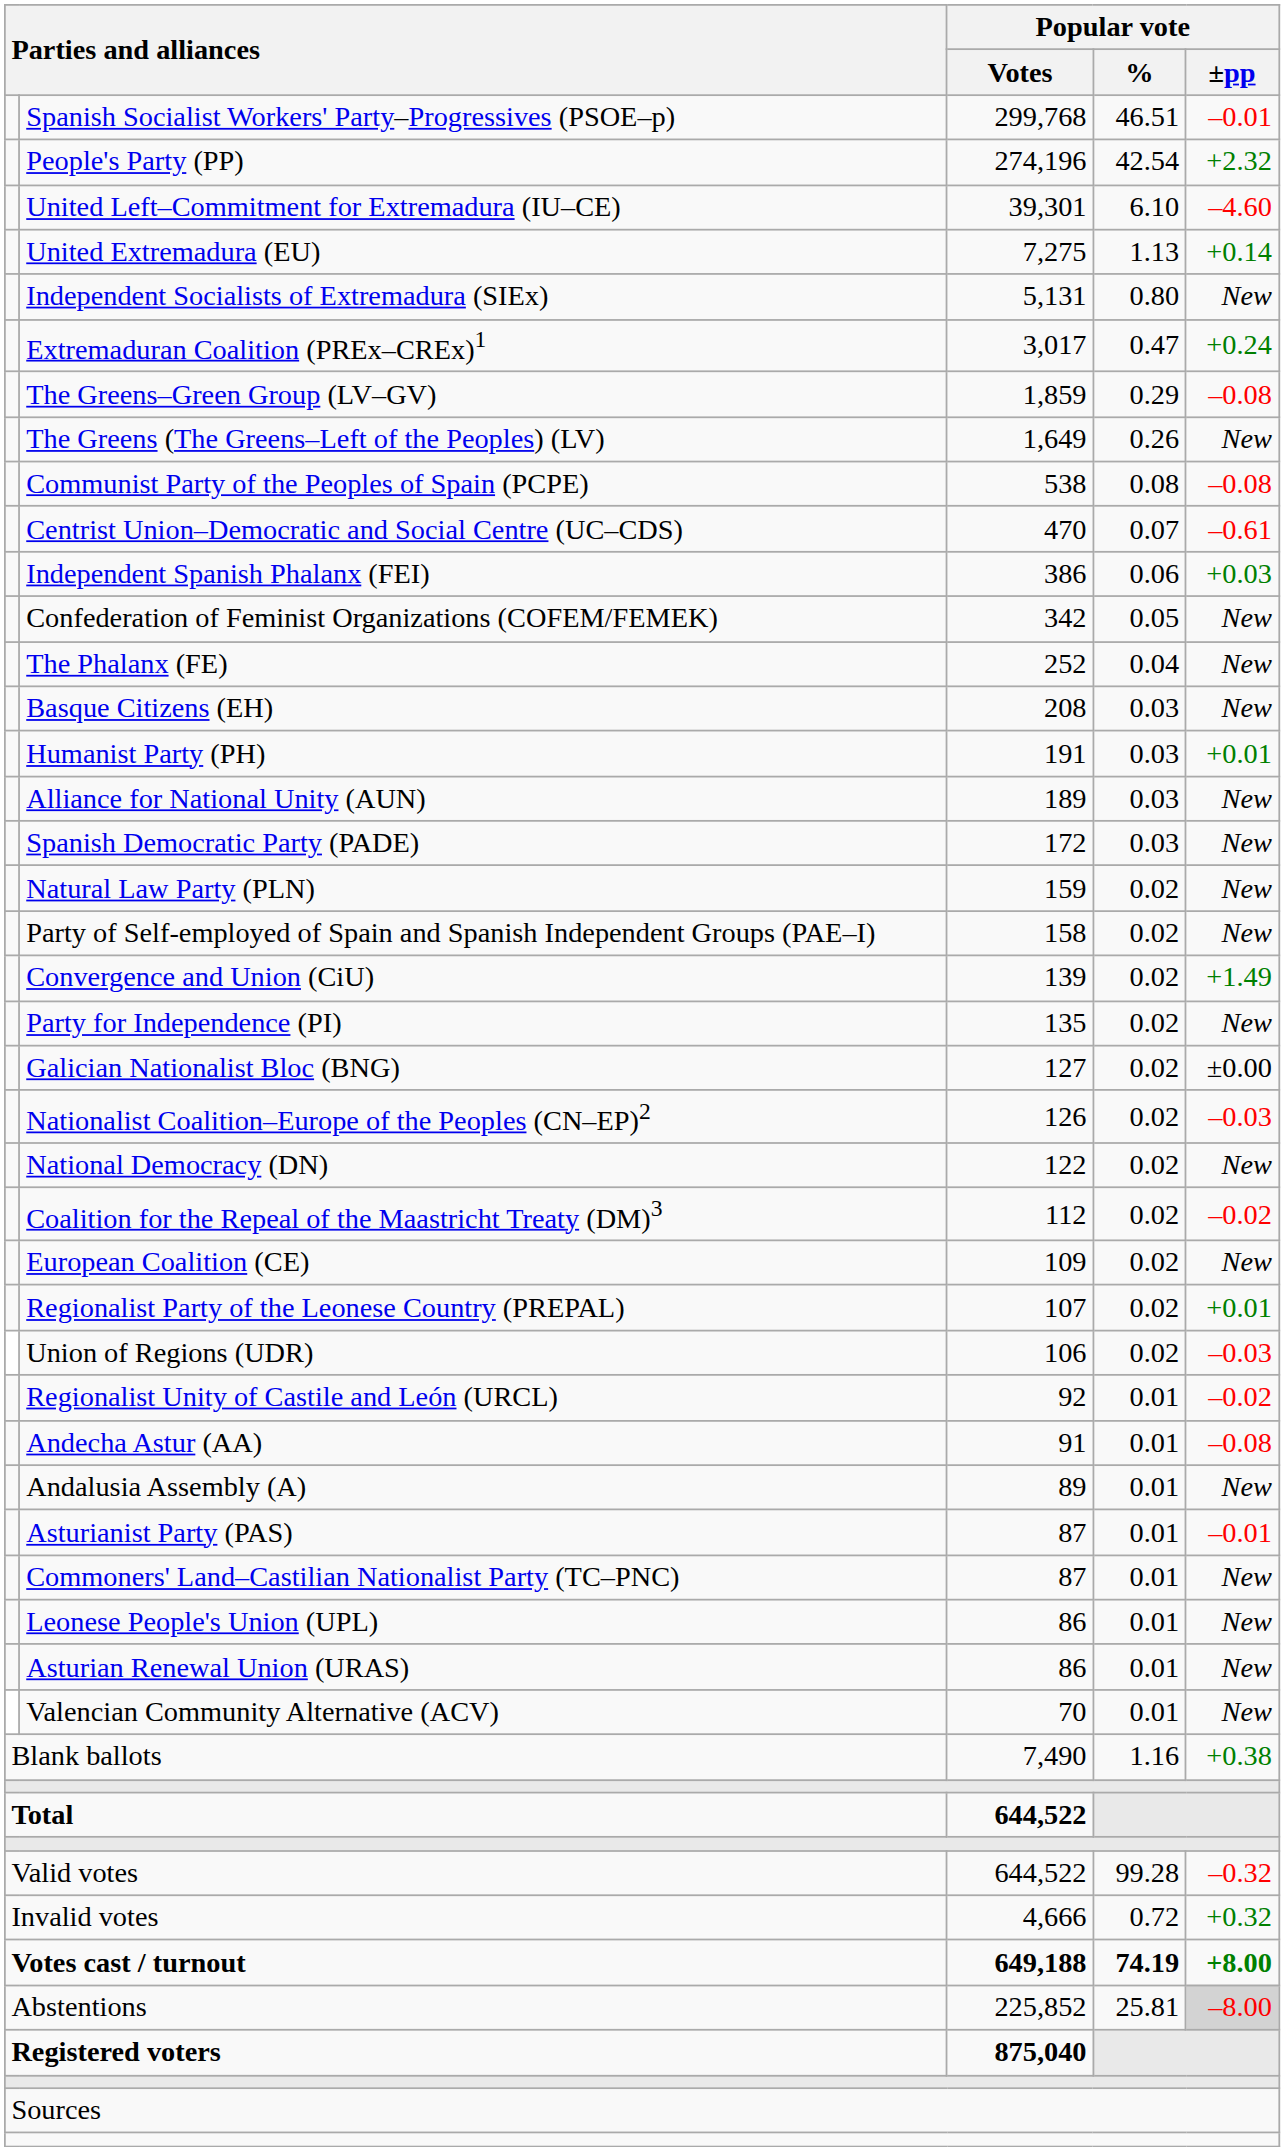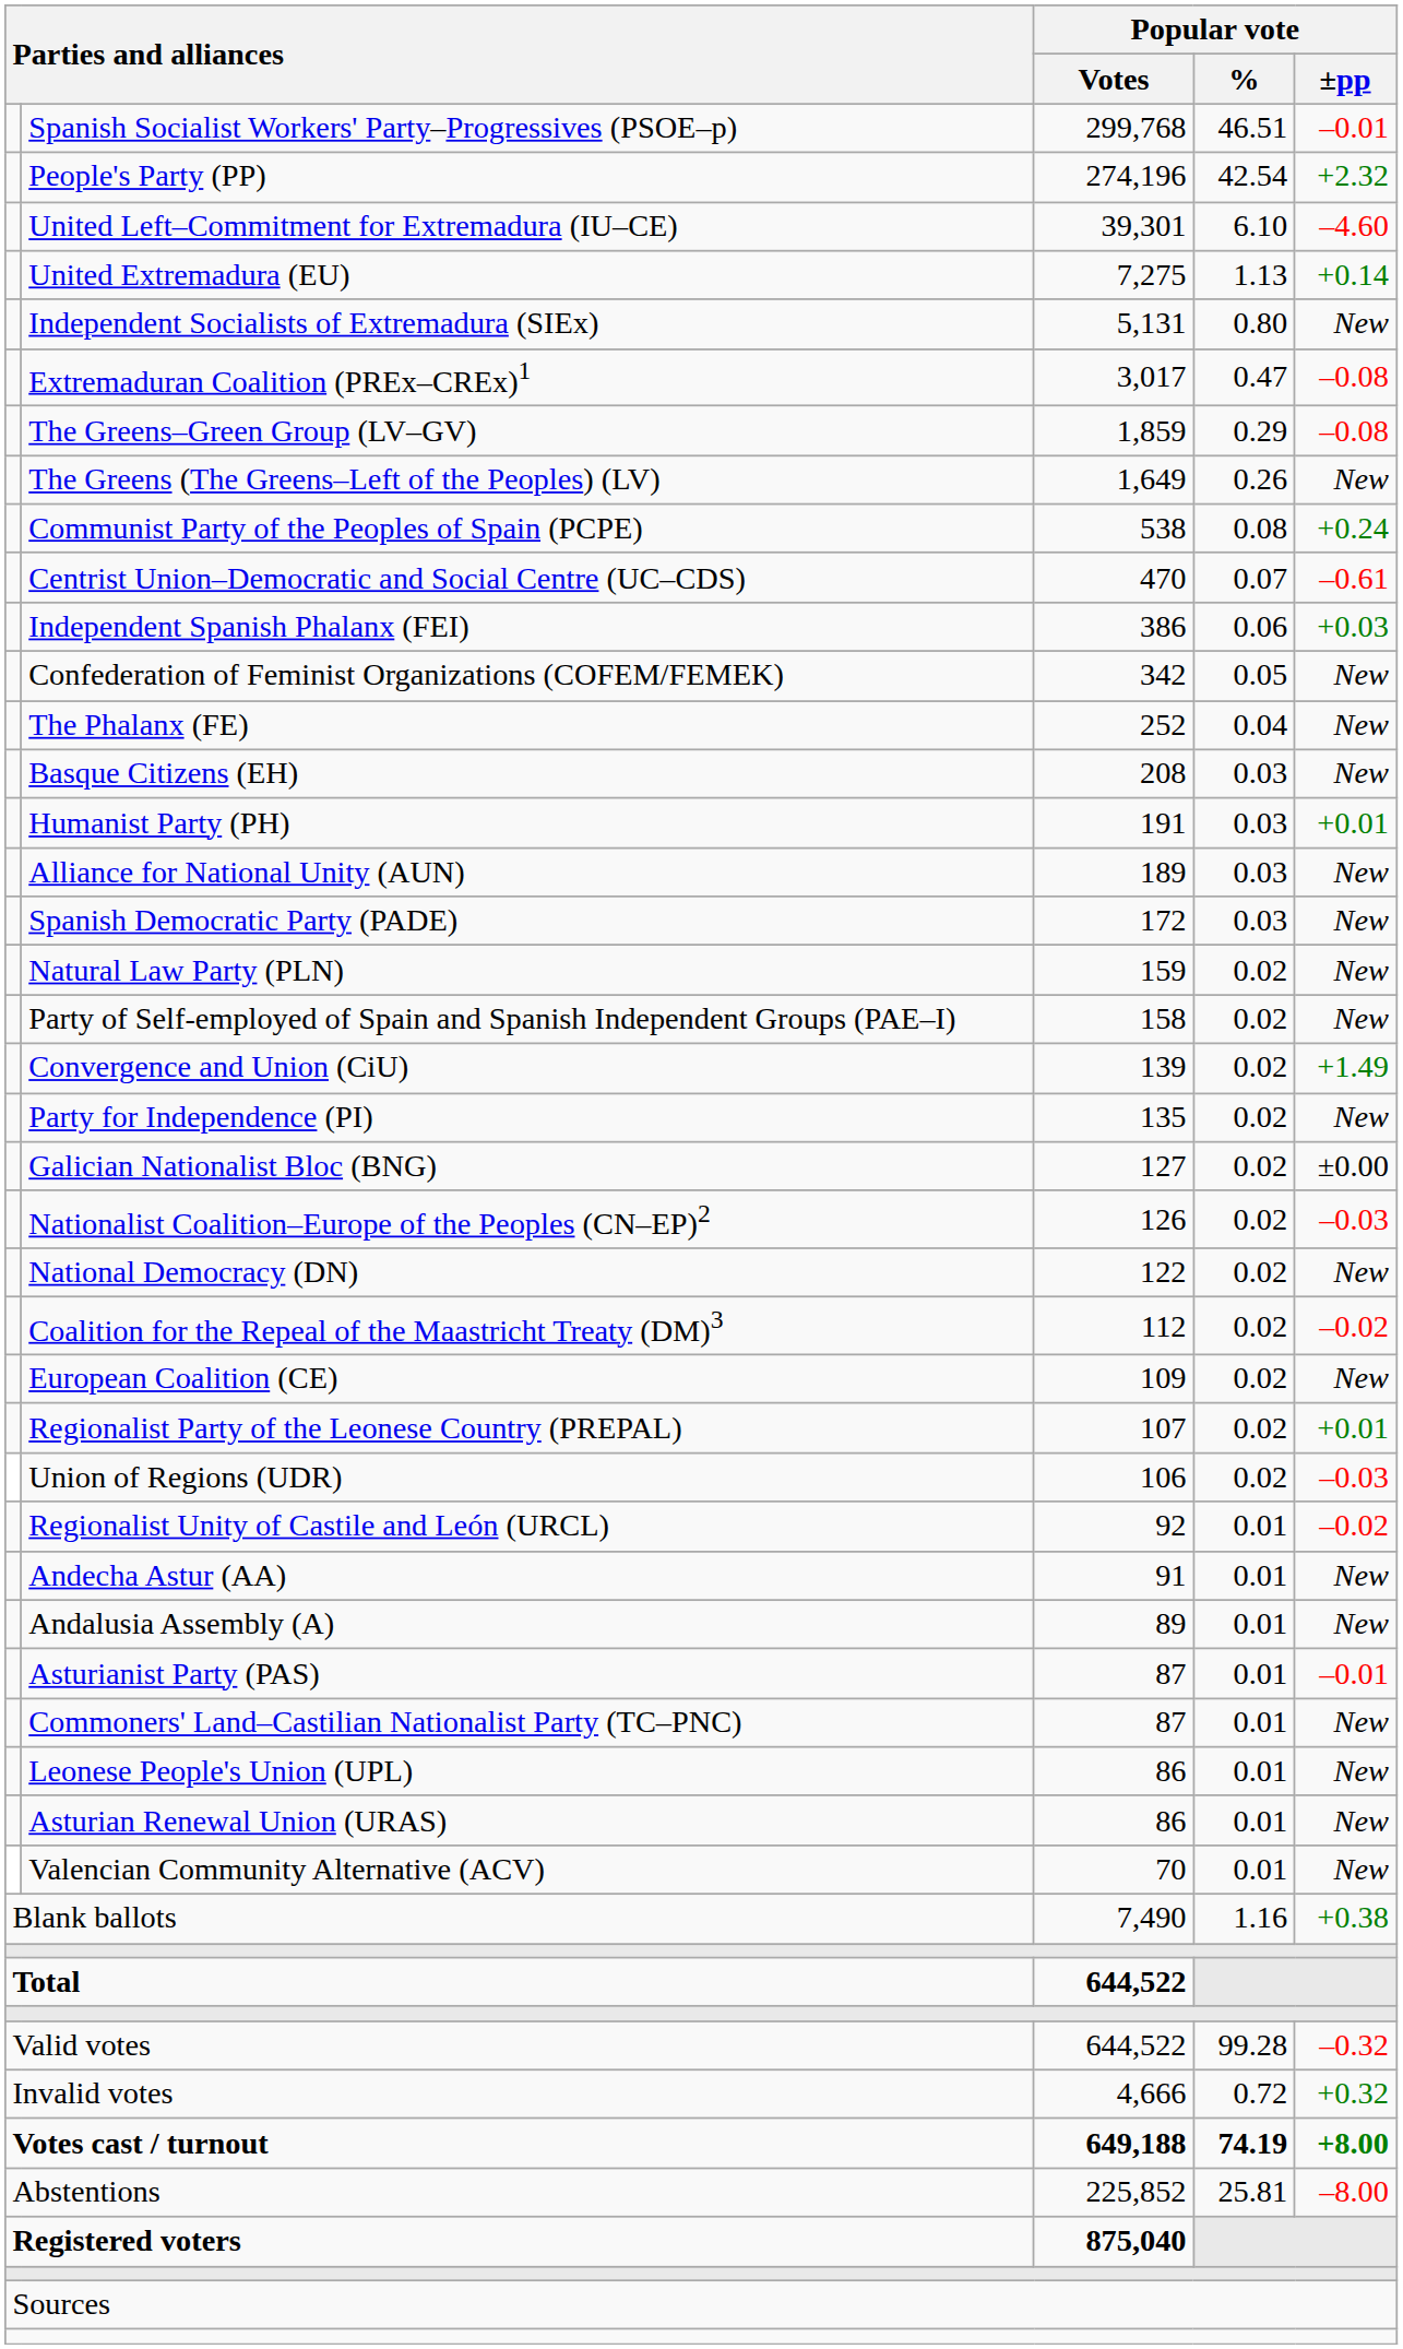Extremaduran Coalition (PREx–CREx)1 | Popular vote / ±pp: +0.24 -> –0.08
Communist Party of the Peoples of Spain (PCPE) | Popular vote / ±pp: –0.08 -> +0.24
Andecha Astur (AA) | Popular vote / ±pp: –0.08 -> New
Abstentions | Popular vote / ±pp: lightgrey background -> no background
